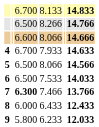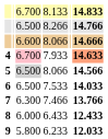4 | column 2: no background -> pink background
4 | column 4: no background -> lightsalmon background
5 | column 2: no background -> lightgrey background
7 | column 2: bold -> normal
